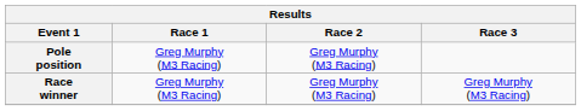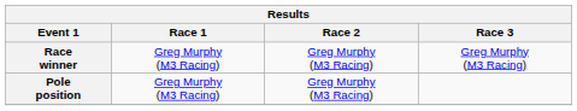rows swapped: Pole position <-> Race winner
